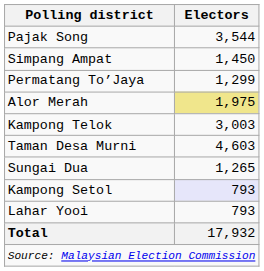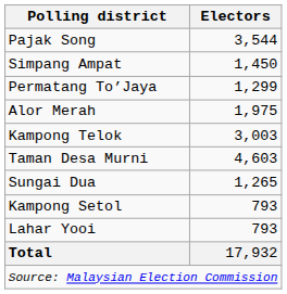Alor Merah | Electors: khaki background -> no background
Kampong Setol | Electors: lavender background -> no background
